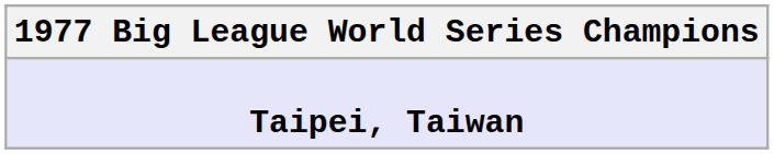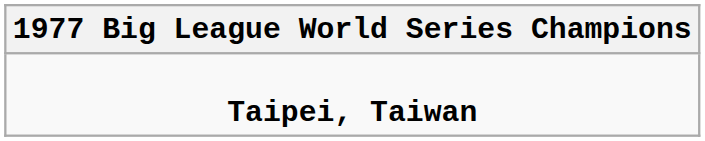row 2 | column 1: lavender background -> no background
